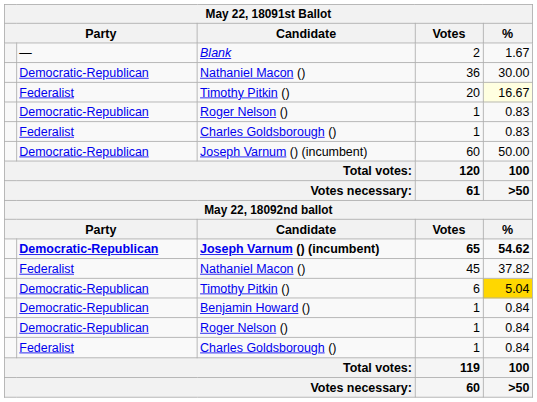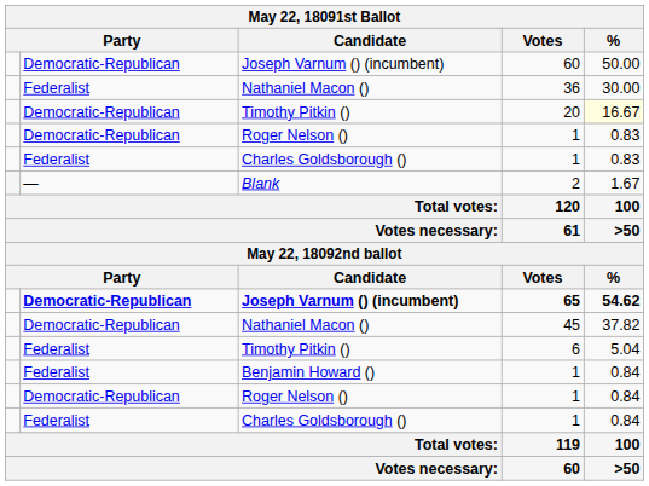rows swapped: Joseph Varnum () (incumbent) / 60 <-> 2
36 | column 2: Democratic-Republican -> Federalist
20 | column 2: Federalist -> Democratic-Republican
45 | column 2: Federalist -> Democratic-Republican
6 | column 2: Democratic-Republican -> Federalist
6 | %: gold background -> no background
Benjamin Howard () / 1 | column 2: Democratic-Republican -> Federalist
